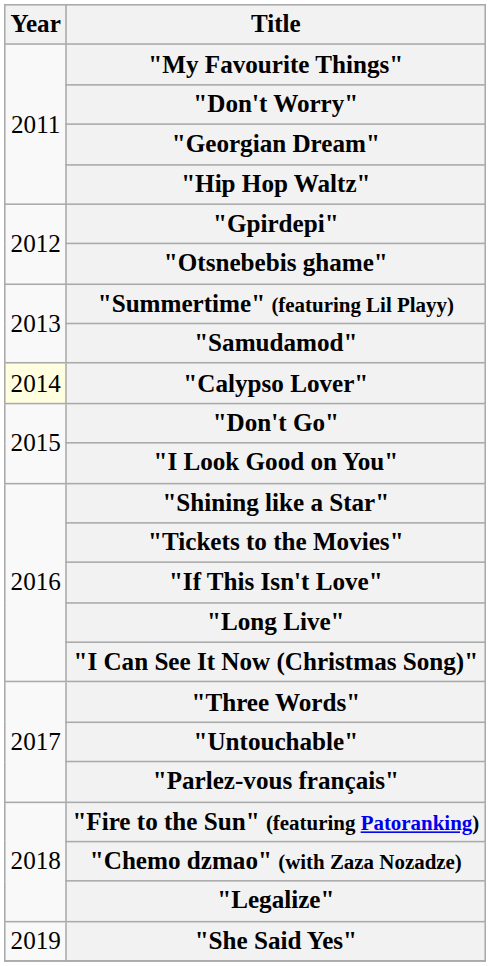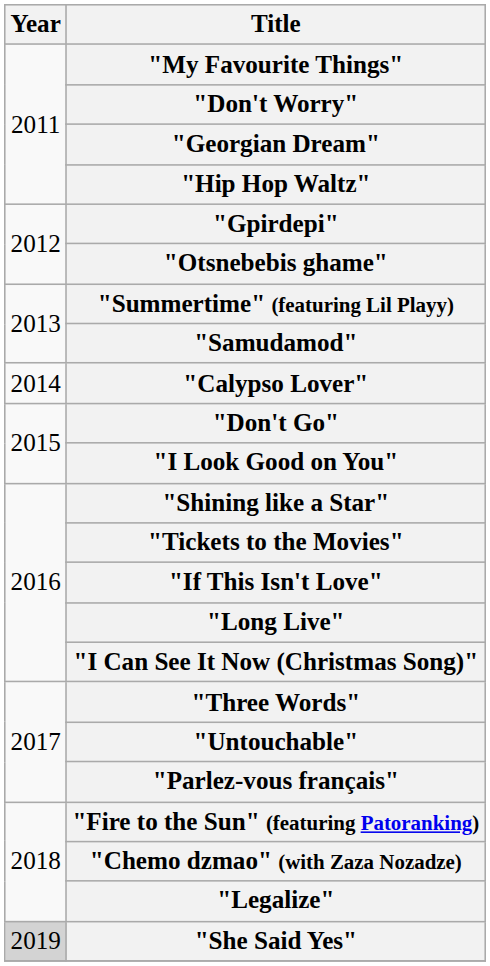"Calypso Lover" | Year: lightyellow background -> no background
"She Said Yes" | Year: no background -> lightgrey background
